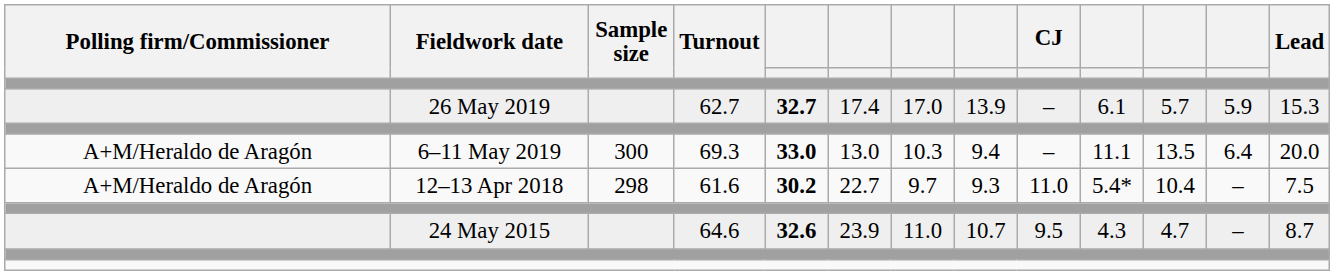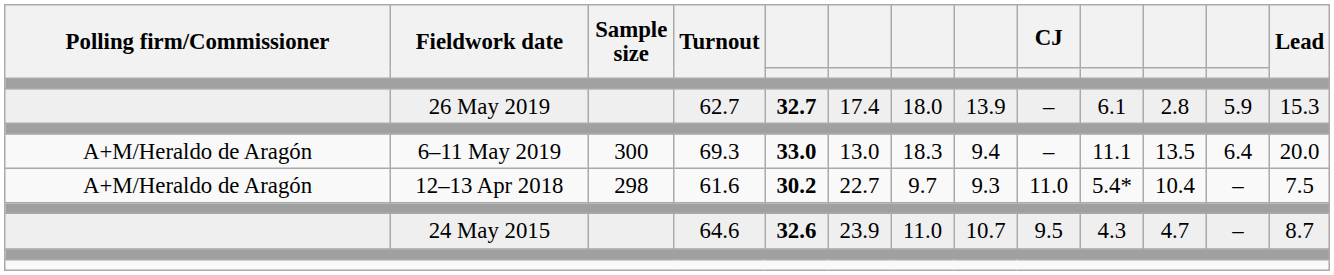26 May 2019 | column 7: 17.0 -> 18.0
26 May 2019 | column 11: 5.7 -> 2.8
6–11 May 2019 | column 7: 10.3 -> 18.3
